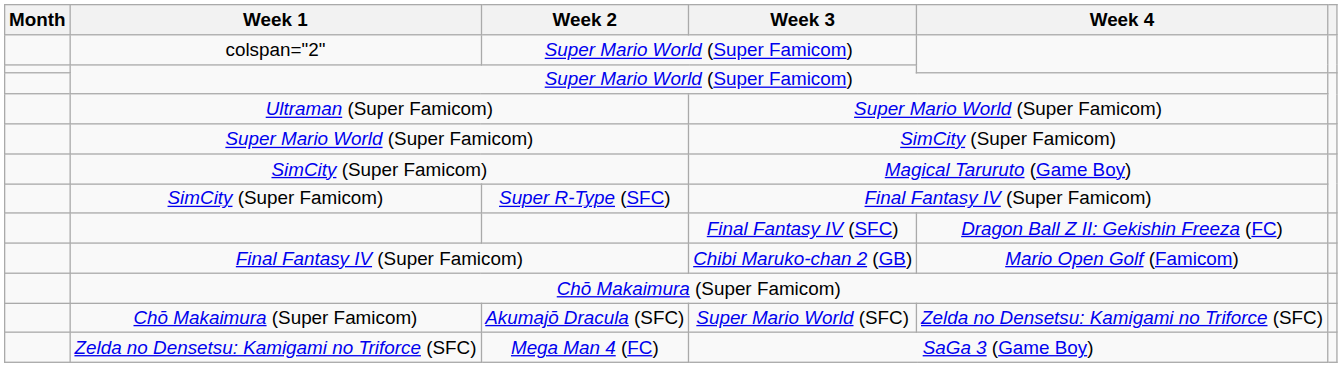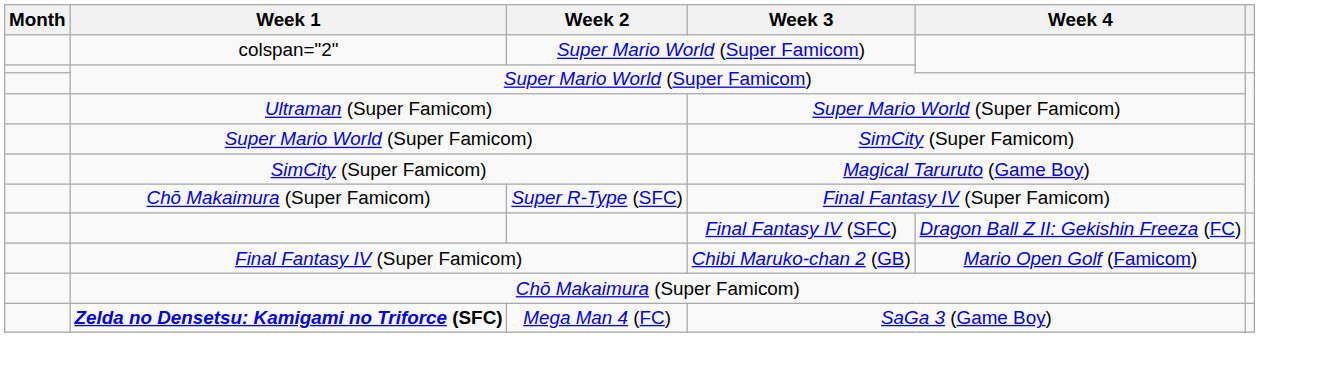Super R-Type (SFC) | Week 1: SimCity (Super Famicom) -> Chō Makaimura (Super Famicom)
- row: Chō Makaimura (Super Famicom) | Akumajō Dracula (SFC) | Super Mario World (SFC) | Zelda no Densetsu: Kamigami no Triforce (SFC)
Mega Man 4 (FC) | Week 1: normal -> bold
